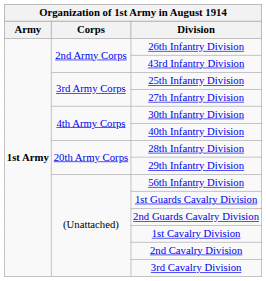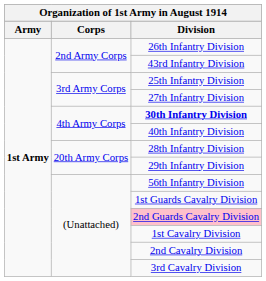30th Infantry Division | Division: normal -> bold
2nd Guards Cavalry Division | Division: no background -> pink background
